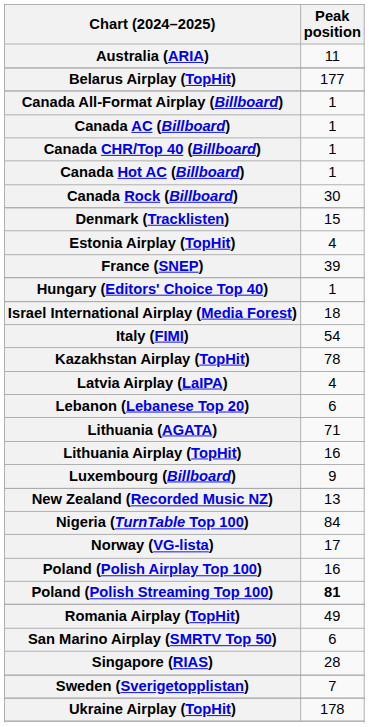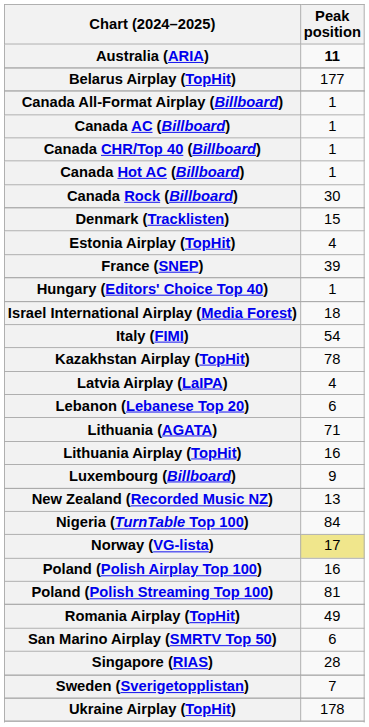Australia (ARIA) | Peak position: normal -> bold
Norway (VG-lista) | Peak position: no background -> khaki background
Poland (Polish Streaming Top 100) | Peak position: bold -> normal
